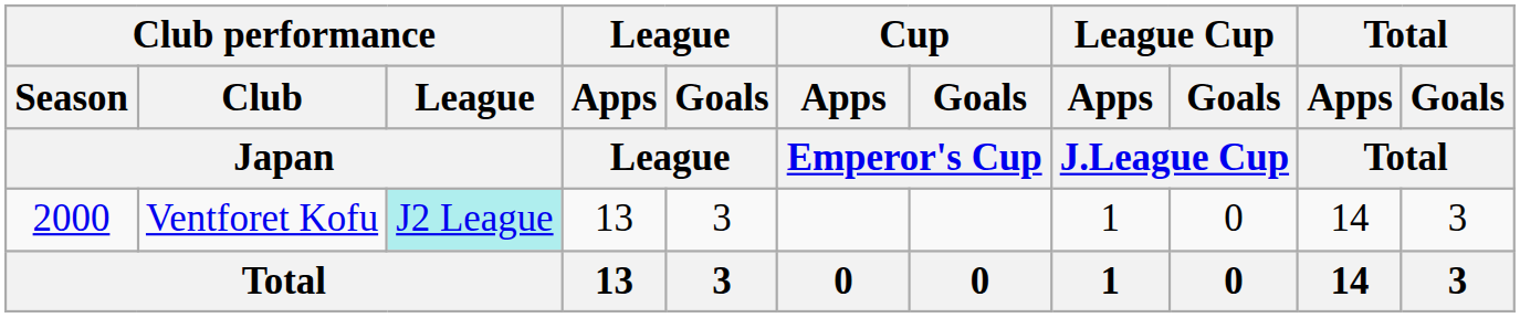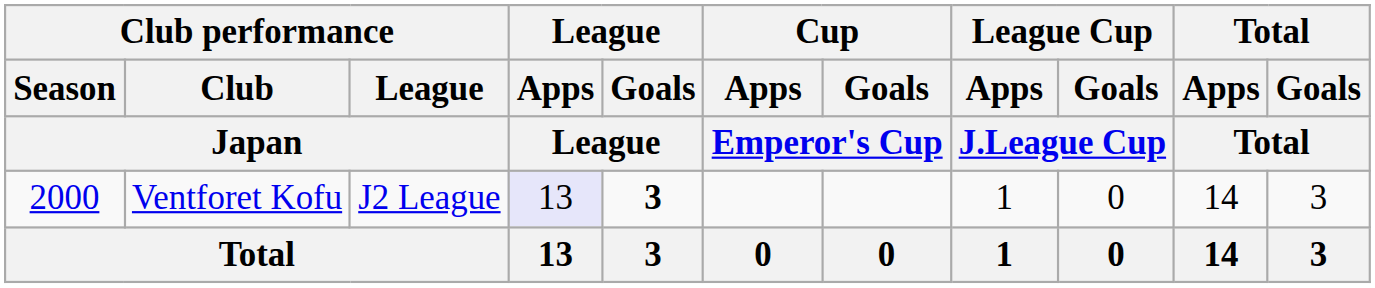Ventforet Kofu | Club performance / League / Japan: paleturquoise background -> no background
Ventforet Kofu | League / Apps / League: no background -> lavender background
Ventforet Kofu | League / Goals / League: normal -> bold
